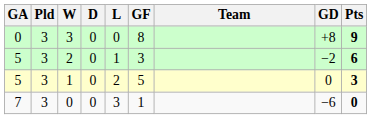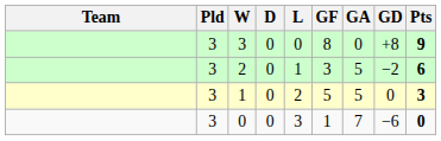columns swapped: Team <-> GA
